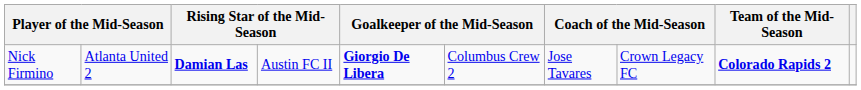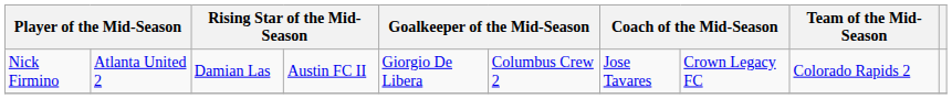Nick Firmino | column 3: bold -> normal
Nick Firmino | column 5: bold -> normal
Nick Firmino | Team of the Mid-Season: bold -> normal
